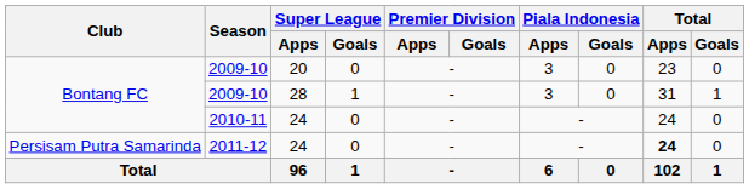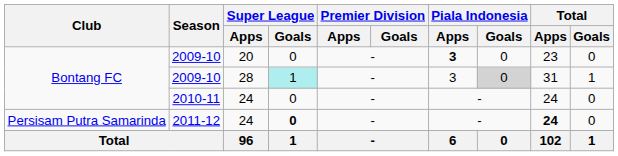2009-10 / 20 | Piala Indonesia / Apps: normal -> bold
2009-10 / 28 | Super League / Goals: no background -> paleturquoise background
2009-10 / 28 | Piala Indonesia / Goals: no background -> lightgrey background
2011-12 | Super League / Goals: normal -> bold
